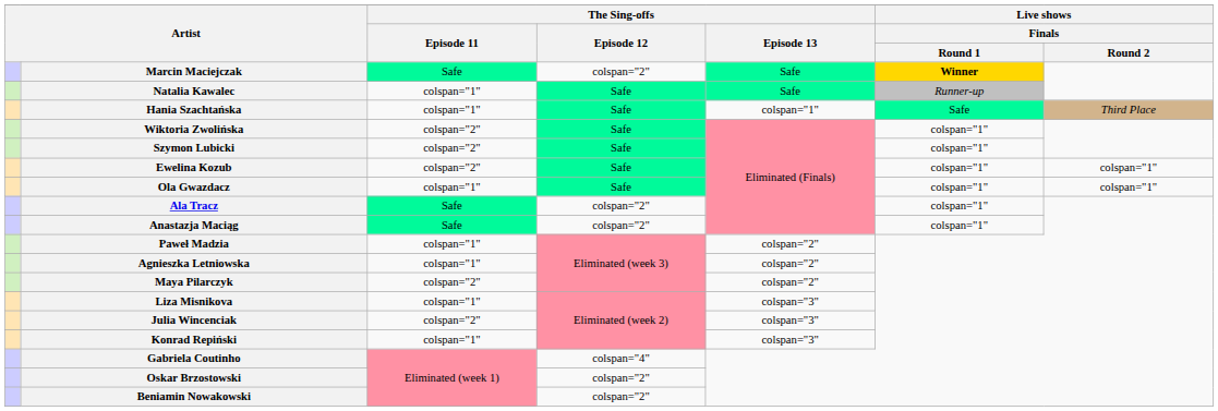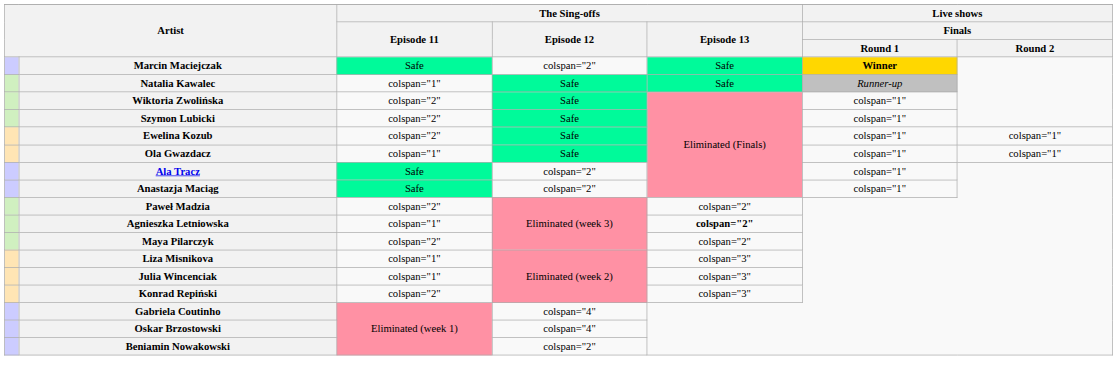- row: Hania Szachtańska | colspan="1" | Safe | colspan="1" | Safe | Third Place
Paweł Madzia | The Sing-offs / Episode 11: colspan="1" -> colspan="2"
Agnieszka Letniowska | The Sing-offs / Episode 13: normal -> bold
Julia Wincenciak | The Sing-offs / Episode 11: colspan="2" -> colspan="1"
Konrad Repiński | The Sing-offs / Episode 11: colspan="1" -> colspan="2"
Oskar Brzostowski | The Sing-offs / Episode 12: colspan="2" -> colspan="4"
